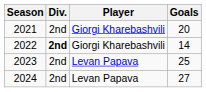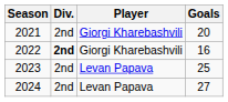2022 | Goals: 14 -> 16
